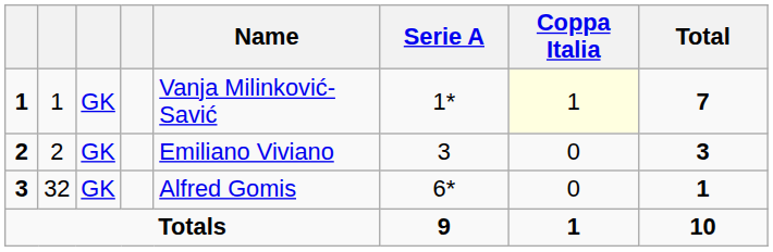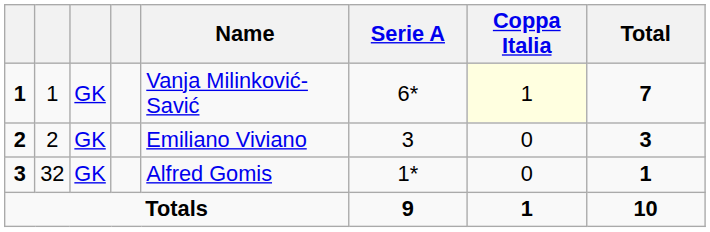row 2 | Serie A: 1* -> 6*
row 4 | Serie A: 6* -> 1*
